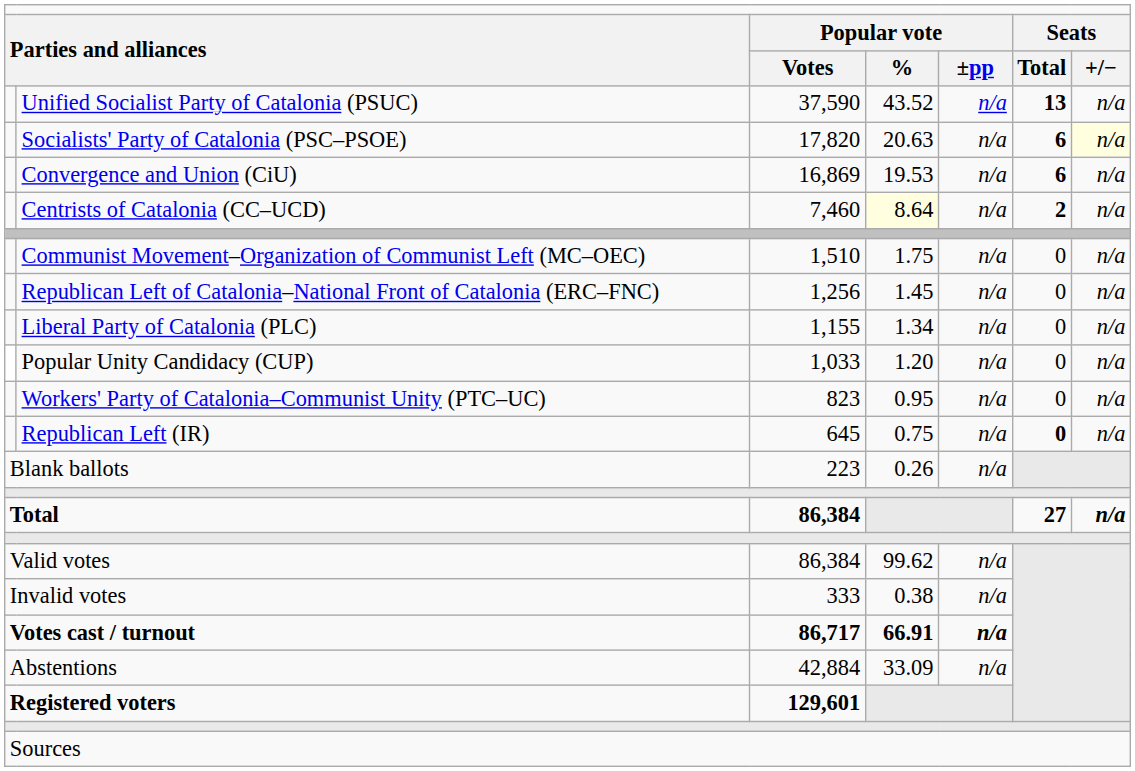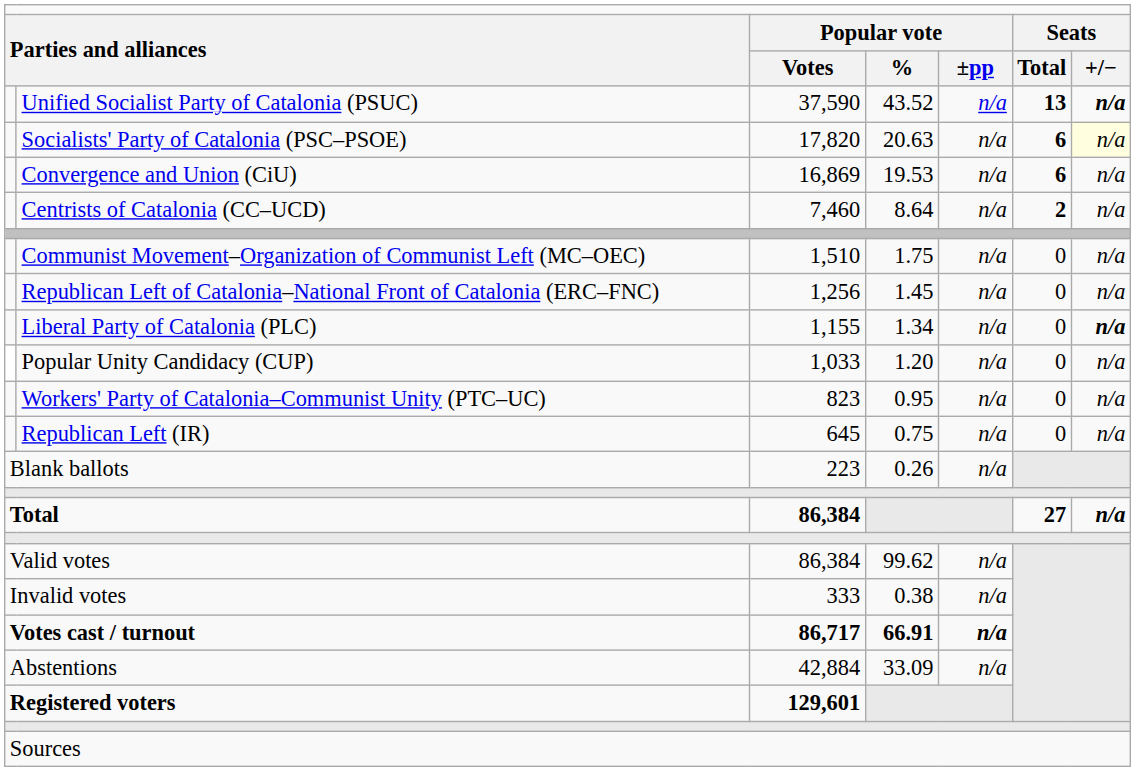Unified Socialist Party of Catalonia (PSUC) | column 7: normal -> bold
Centrists of Catalonia (CC–UCD) | column 4: lightyellow background -> no background
Liberal Party of Catalonia (PLC) | column 7: normal -> bold
Republican Left (IR) | column 6: bold -> normal
